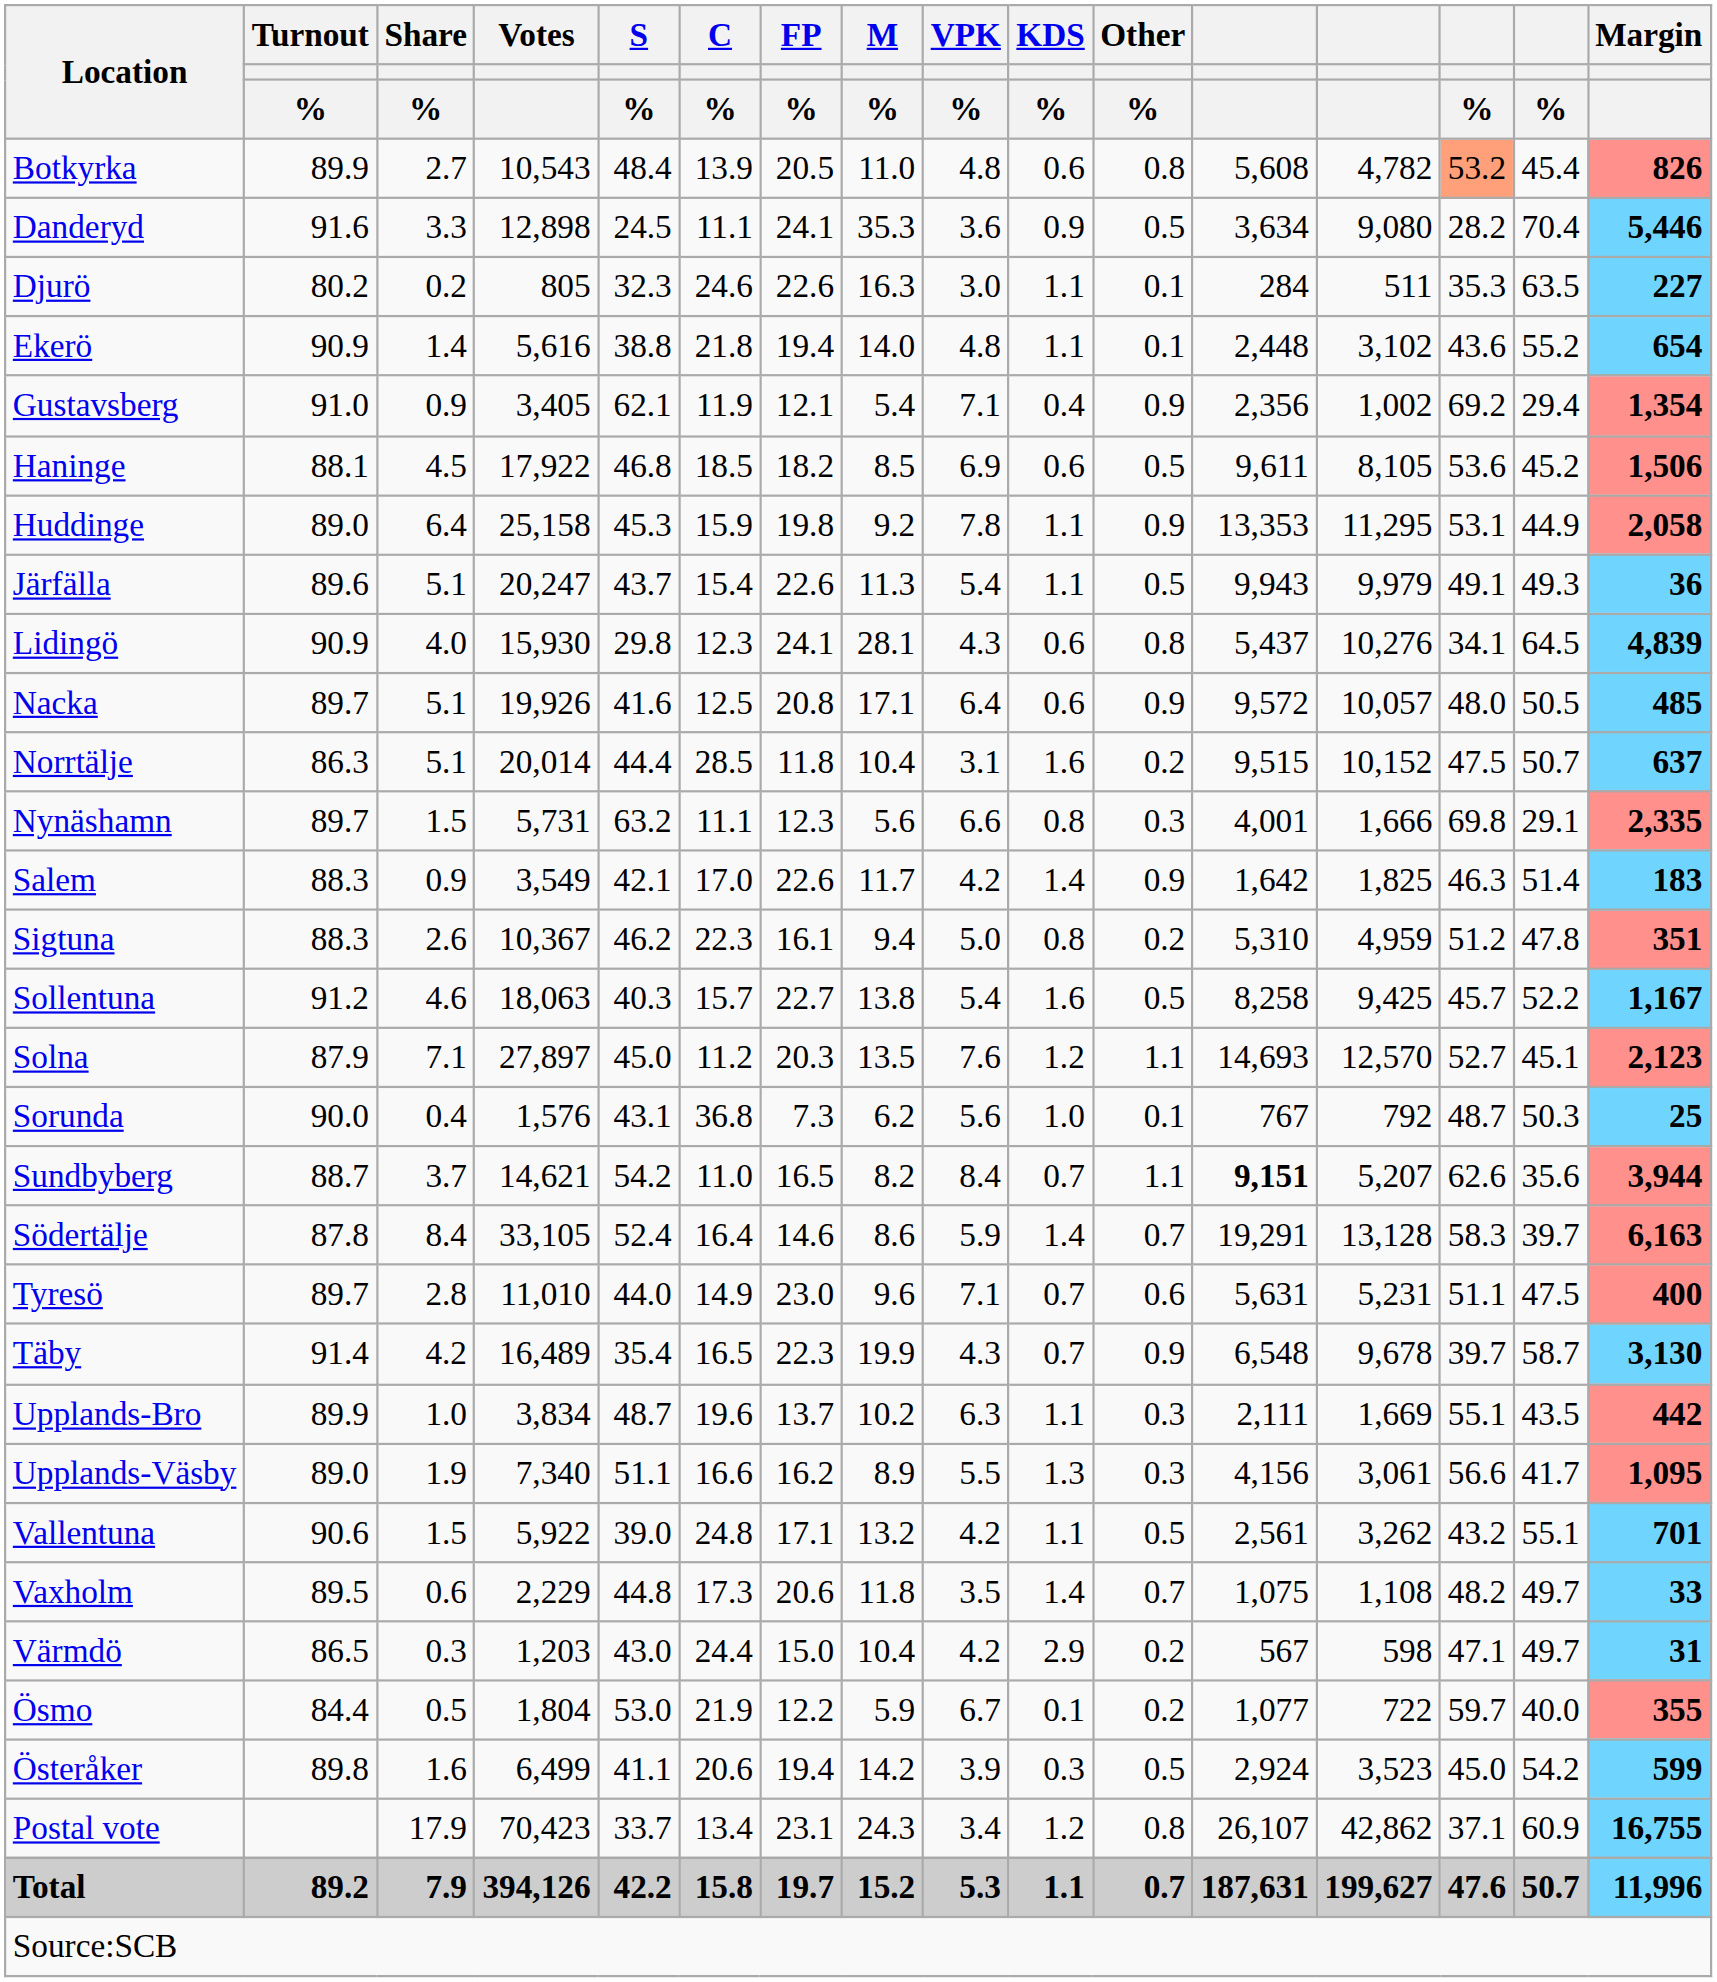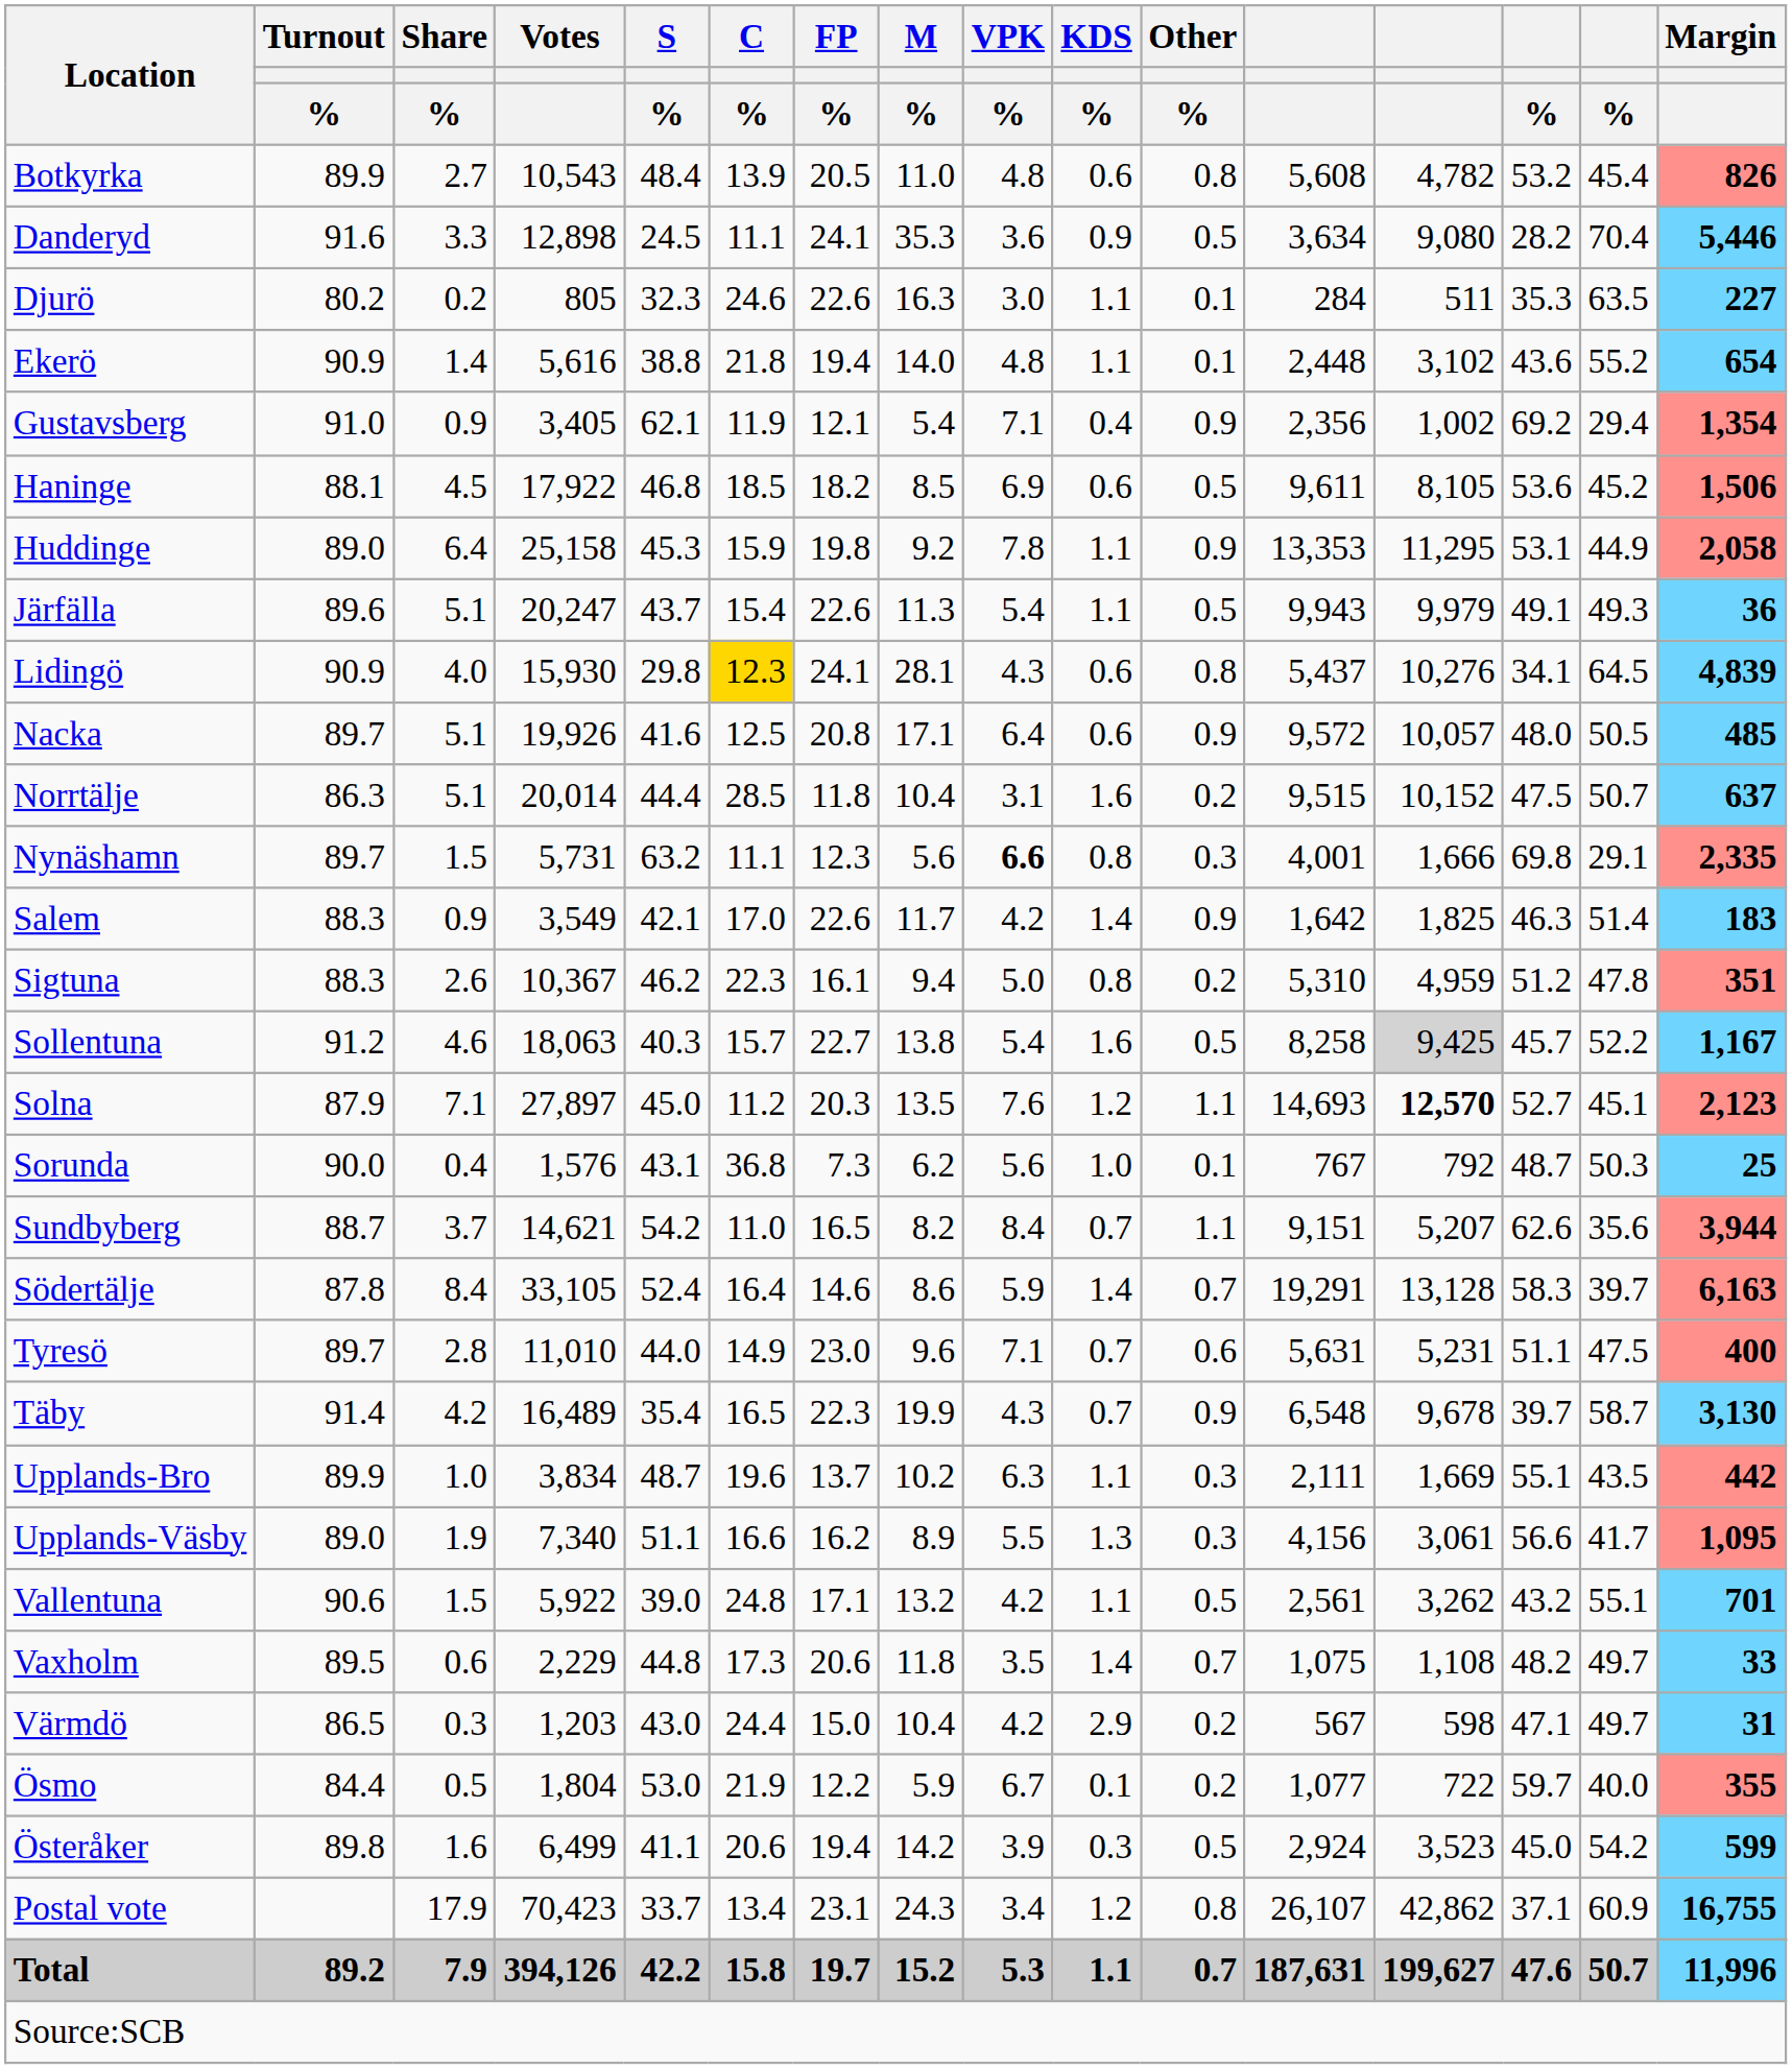Botkyrka | column 14: lightsalmon background -> no background
Lidingö | C / %: no background -> gold background
Nynäshamn | VPK / %: normal -> bold
Sollentuna | column 13: no background -> lightgrey background
Solna | column 13: normal -> bold
Sundbyberg | column 12: bold -> normal
